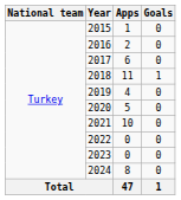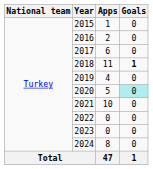2018 | Goals: normal -> bold
2020 | Goals: no background -> paleturquoise background
